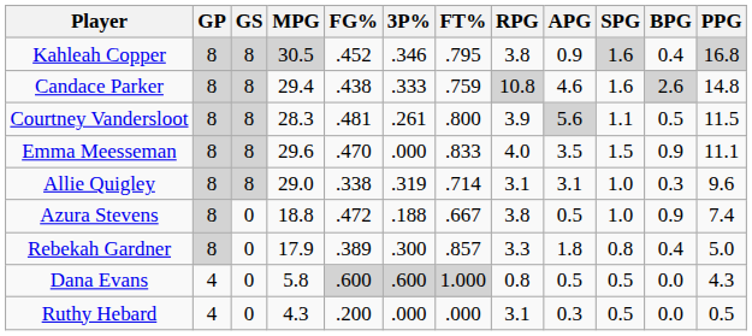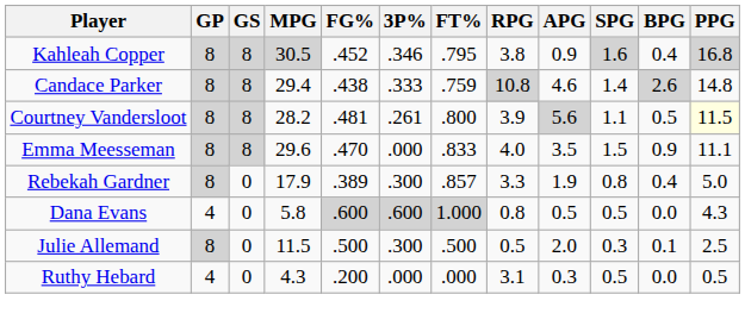Candace Parker | SPG: 1.6 -> 1.4
Courtney Vandersloot | MPG: 28.3 -> 28.2
Courtney Vandersloot | PPG: no background -> lightyellow background
- row: Allie Quigley | 8 | 8 | 29.0 | .338 | .319 | .714 | 3.1 | 3.1 | 1.0 | 0.3 | 9.6
- row: Azura Stevens | 8 | 0 | 18.8 | .472 | .188 | .667 | 3.8 | 0.5 | 1.0 | 0.9 | 7.4
Rebekah Gardner | APG: 1.8 -> 1.9
+ row: Julie Allemand | 8 | 0 | 11.5 | .500 | .300 | .500 | 0.5 | 2.0 | 0.3 | 0.1 | 2.5
